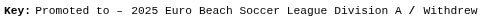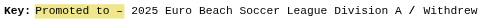Key: | column 2: no background -> khaki background
